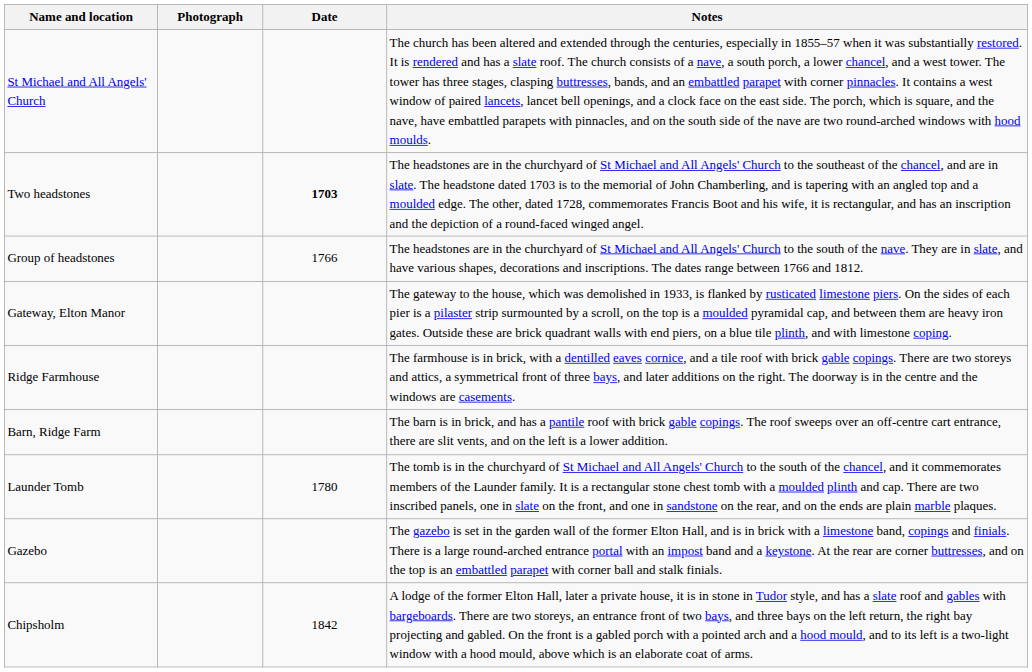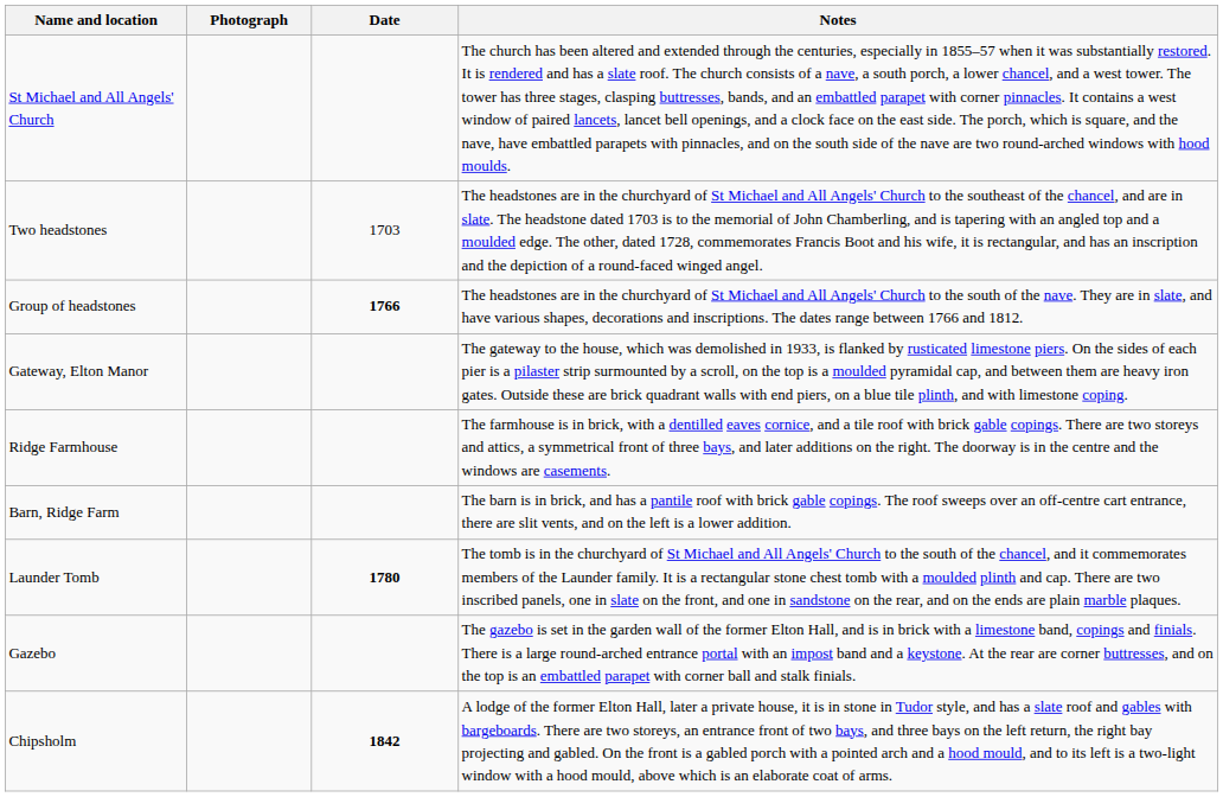Two headstones | Date: bold -> normal
Group of headstones | Date: normal -> bold
Launder Tomb | Date: normal -> bold
Chipsholm | Date: normal -> bold
